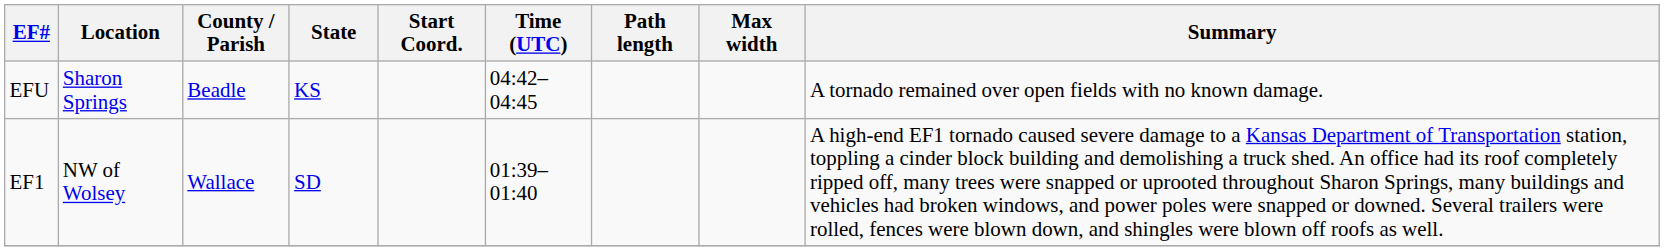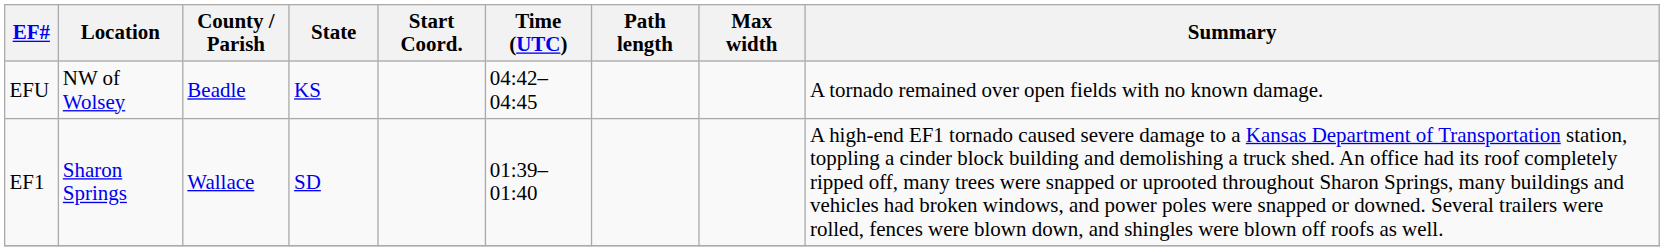EFU | Location: Sharon Springs -> NW of Wolsey
EF1 | Location: NW of Wolsey -> Sharon Springs
